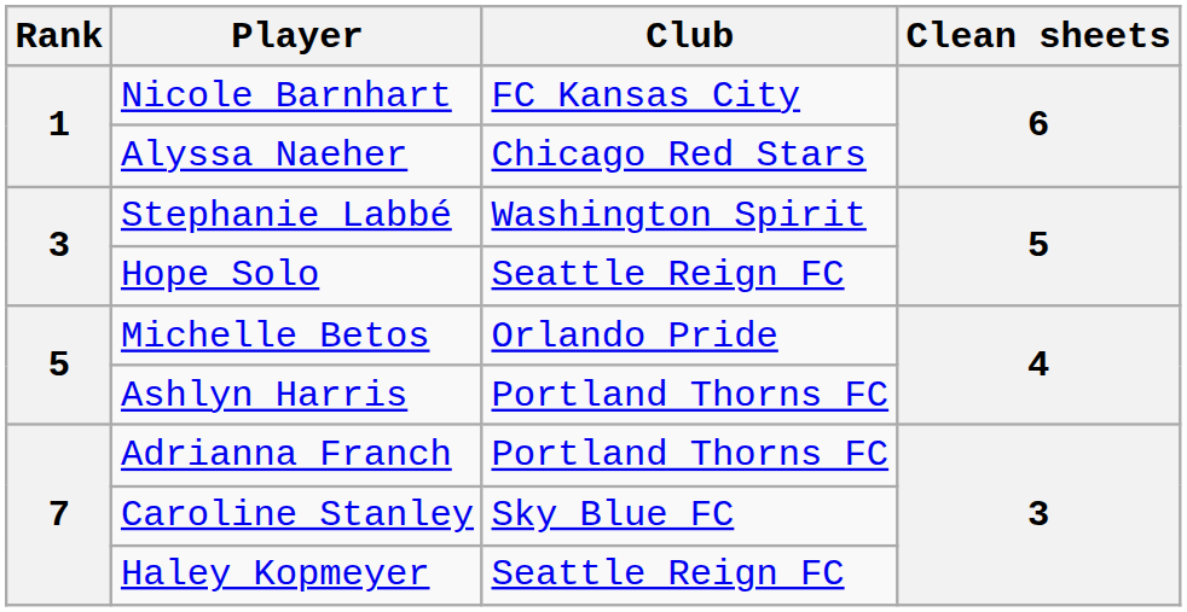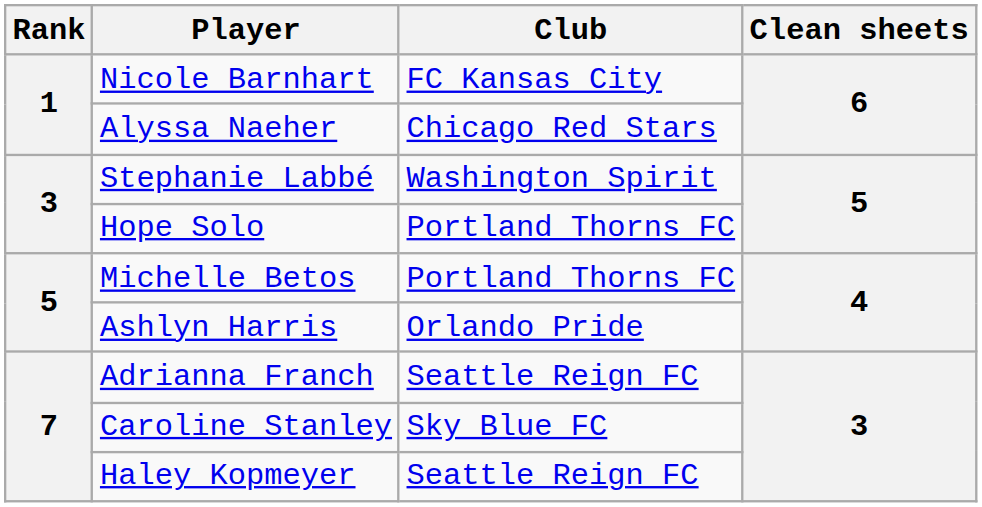Hope Solo | Club: Seattle Reign FC -> Portland Thorns FC
Michelle Betos | Club: Orlando Pride -> Portland Thorns FC
Ashlyn Harris | Club: Portland Thorns FC -> Orlando Pride
Adrianna Franch | Club: Portland Thorns FC -> Seattle Reign FC
